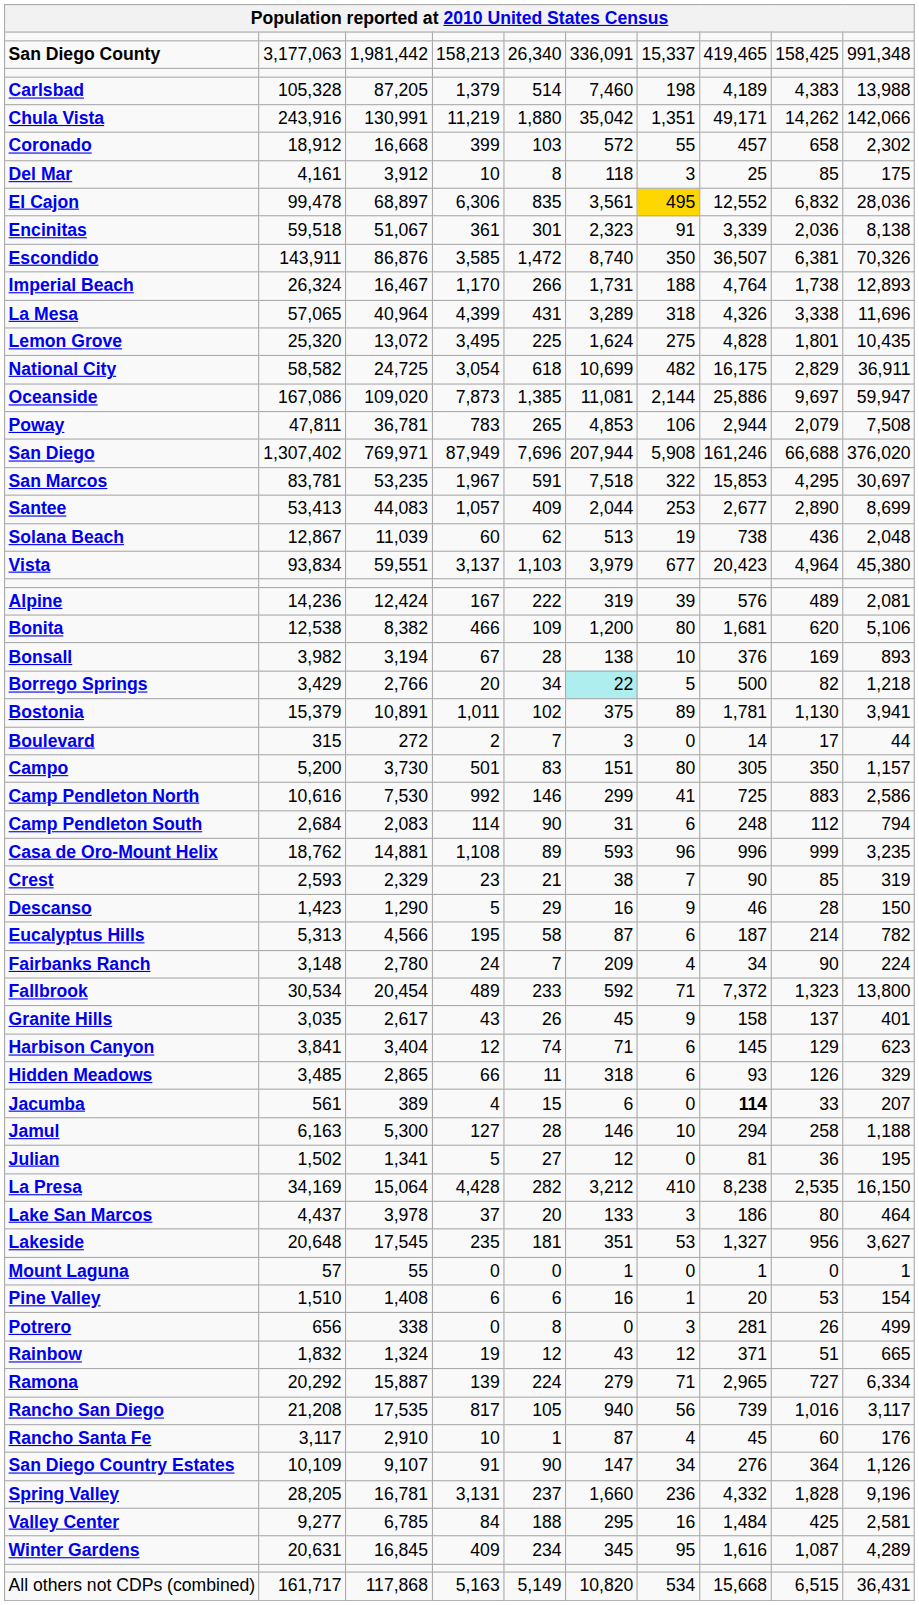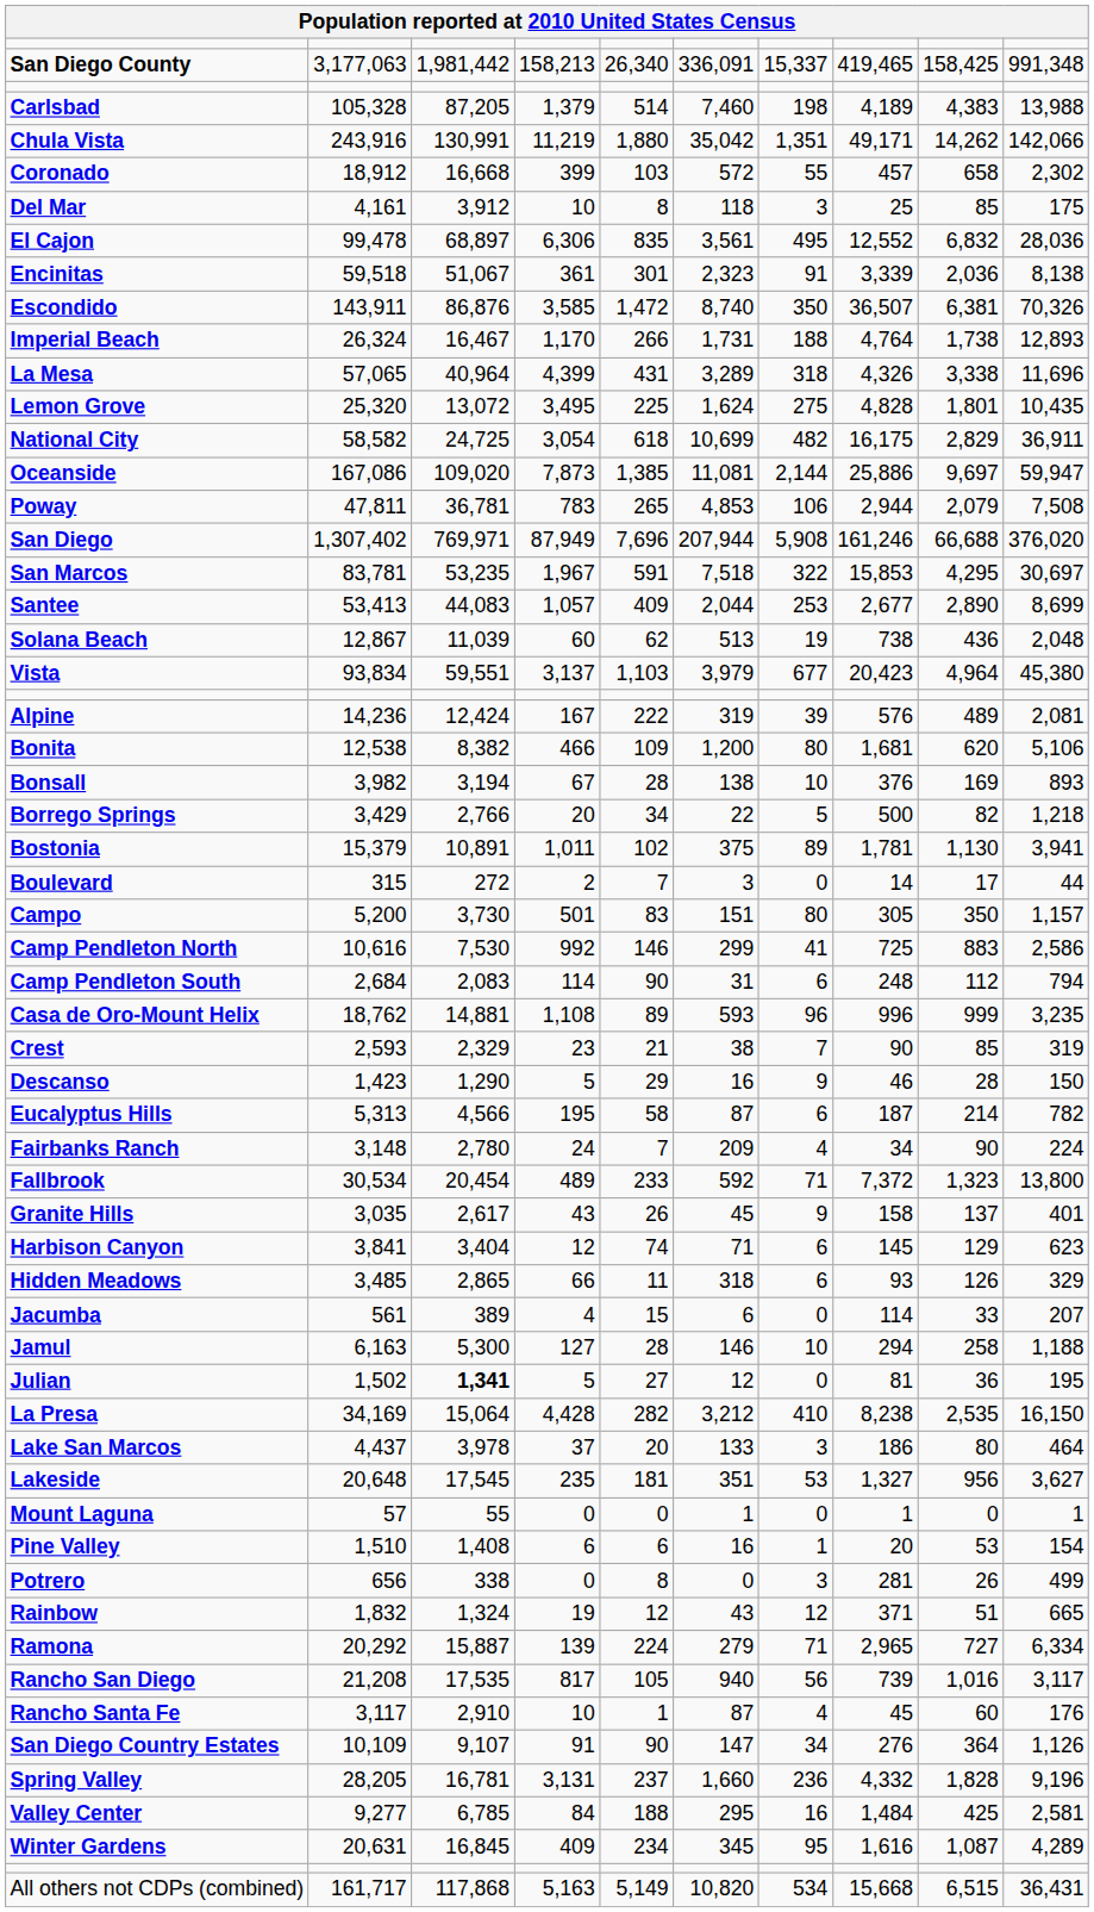El Cajon | column 7: gold background -> no background
Borrego Springs | column 6: paleturquoise background -> no background
Jacumba | column 8: bold -> normal
Julian | column 3: normal -> bold
